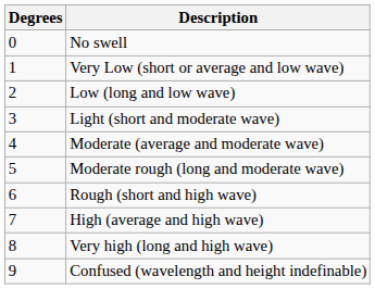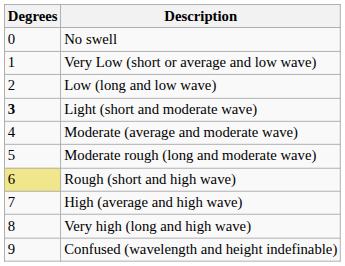Light (short and moderate wave) | Degrees: normal -> bold
Rough (short and high wave) | Degrees: no background -> khaki background
